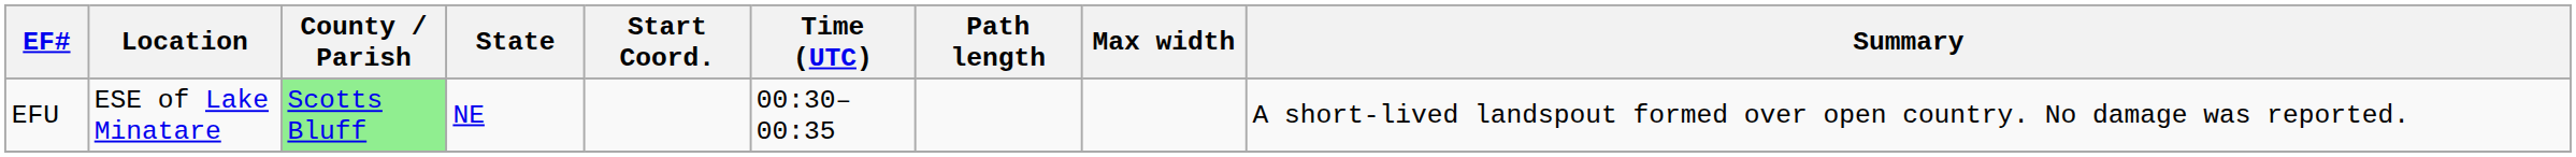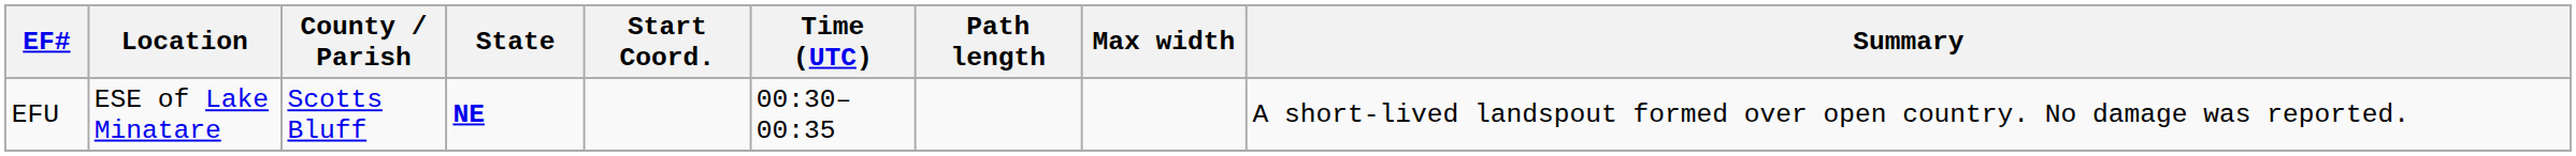EFU | County / Parish: lightgreen background -> no background
EFU | State: normal -> bold
